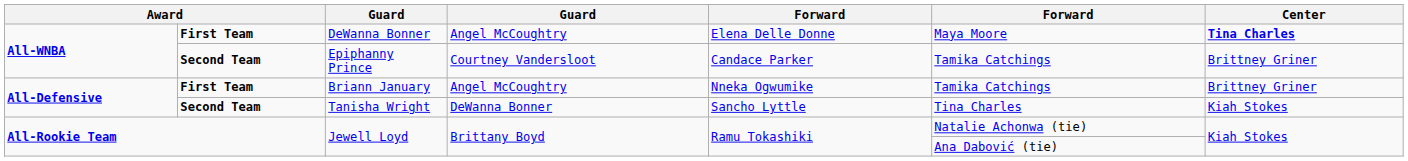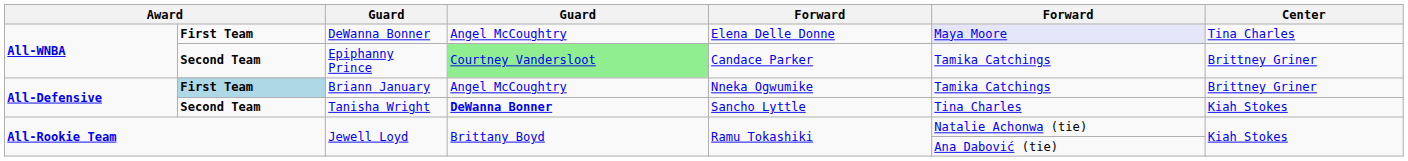row 2 | column 6: no background -> lavender background
row 2 | Center: bold -> normal
row 3 | column 4: no background -> lightgreen background
row 4 | column 2: no background -> lightblue background
row 5 | column 4: normal -> bold
